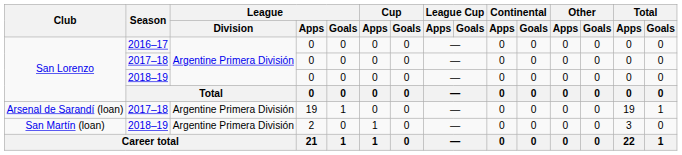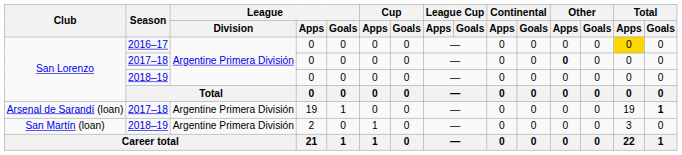San Lorenzo / 2016–17 | Total / Apps: no background -> gold background
San Lorenzo / 2017–18 | Other / Apps: normal -> bold
Arsenal de Sarandí (loan) | Total / Goals: normal -> bold
